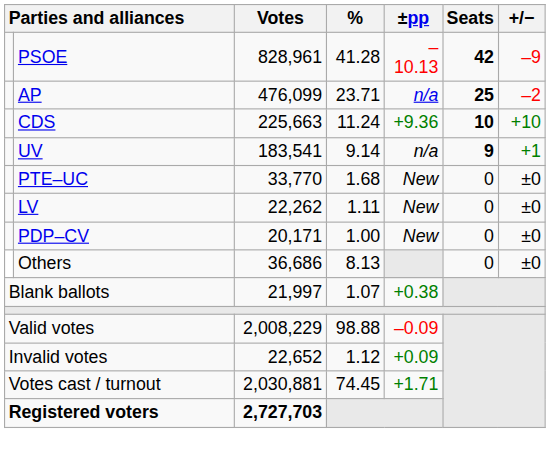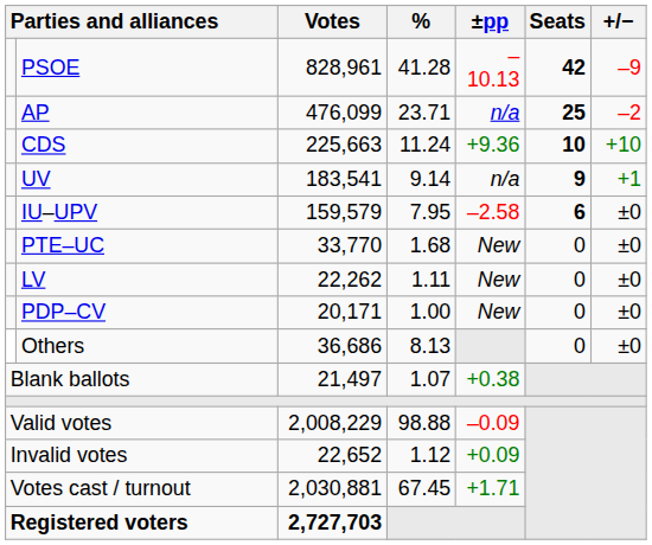+ row: IU–UPV | 159,579 | 7.95 | –2.58 | 6 | ±0
Blank ballots | Votes: 21,997 -> 21,497
Votes cast / turnout | %: 74.45 -> 67.45
